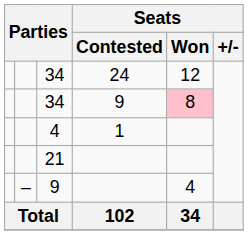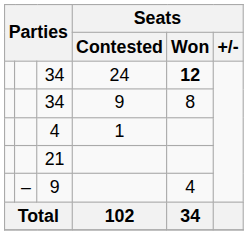34 / 24 | Seats / Won: normal -> bold
34 / 9 | Seats / Won: pink background -> no background
